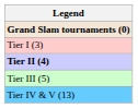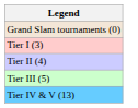row 2 | column 1: bold -> normal
row 4 | column 1: bold -> normal
